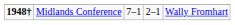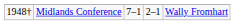Midlands Conference | column 1: bold -> normal
